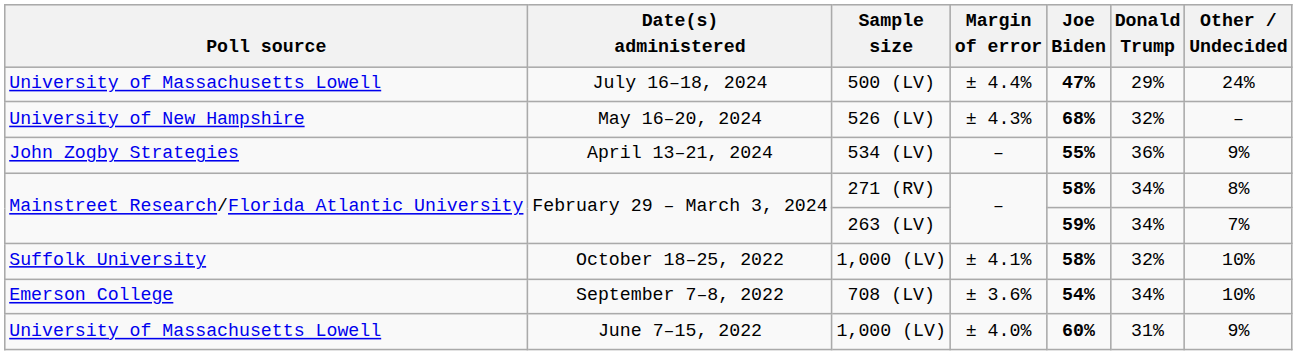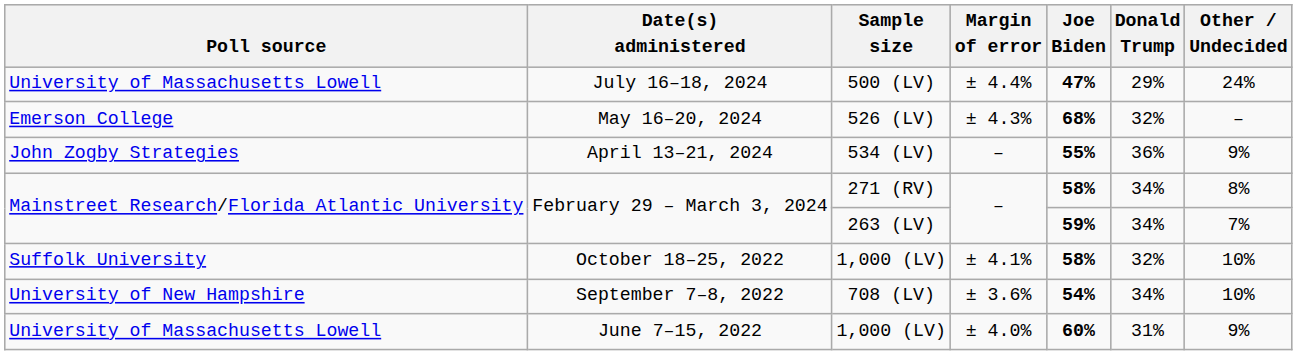May 16–20, 2024 | Poll source: University of New Hampshire -> Emerson College
September 7–8, 2022 | Poll source: Emerson College -> University of New Hampshire
